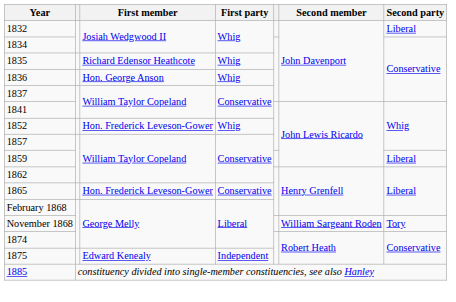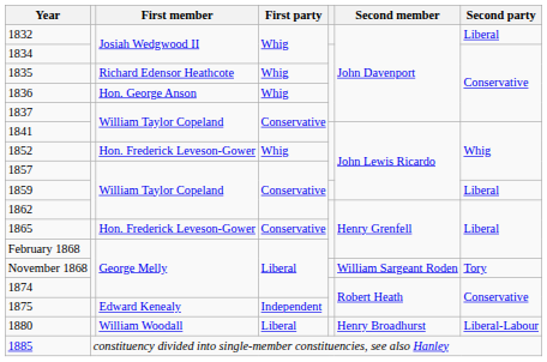+ row: 1880 | William Woodall | Liberal | Henry Broadhurst | Liberal-Labour
